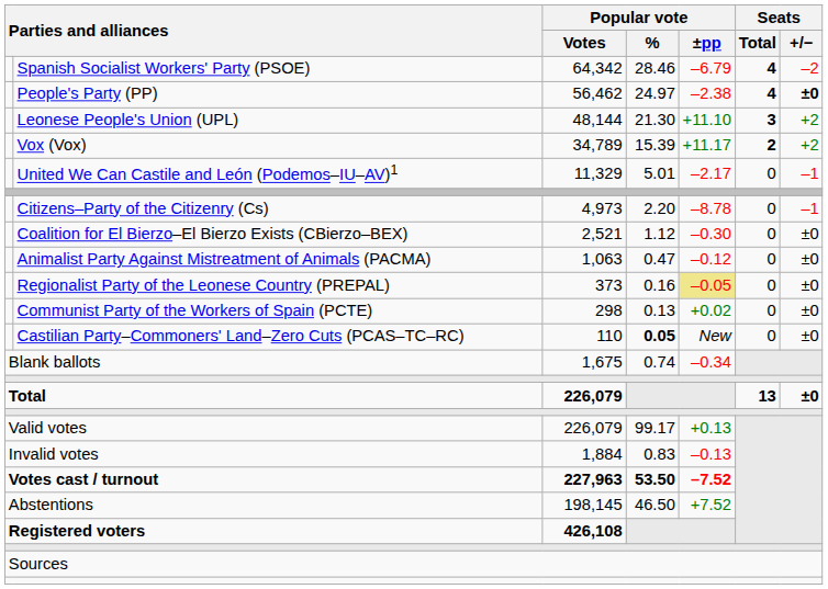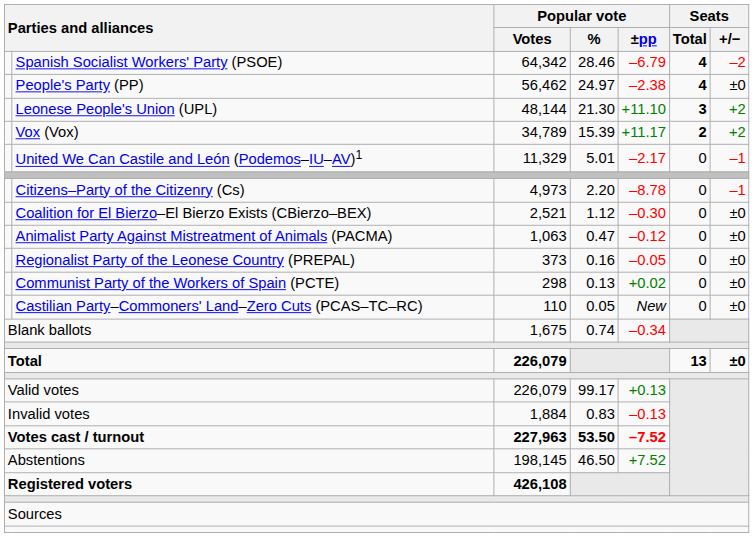People's Party (PP) | Seats / +/−: bold -> normal
Regionalist Party of the Leonese Country (PREPAL) | Popular vote / ±pp: khaki background -> no background
Castilian Party–Commoners' Land–Zero Cuts (PCAS–TC–RC) | Popular vote / %: bold -> normal
